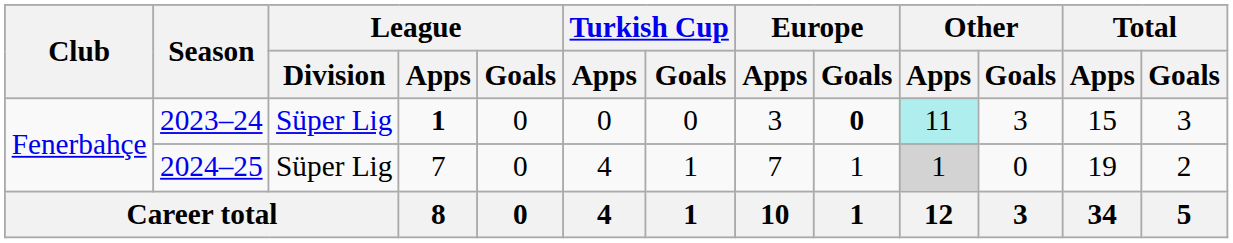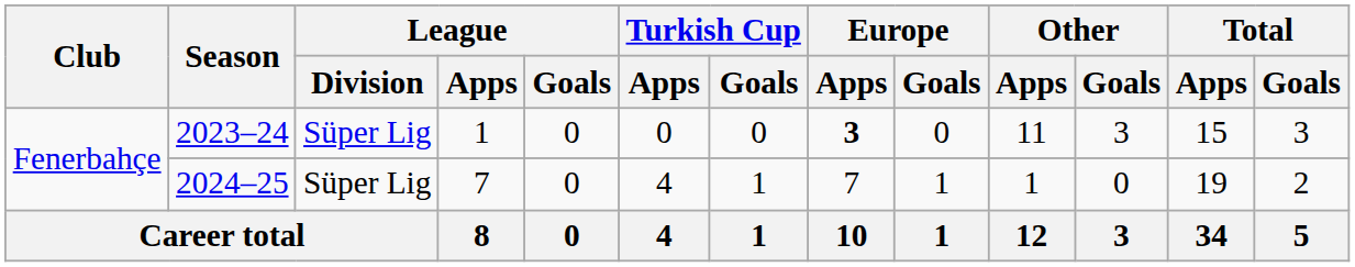2023–24 | League / Apps: bold -> normal
2023–24 | Europe / Apps: normal -> bold
2023–24 | Europe / Goals: bold -> normal
2023–24 | Other / Apps: paleturquoise background -> no background
2024–25 | Other / Apps: lightgrey background -> no background
